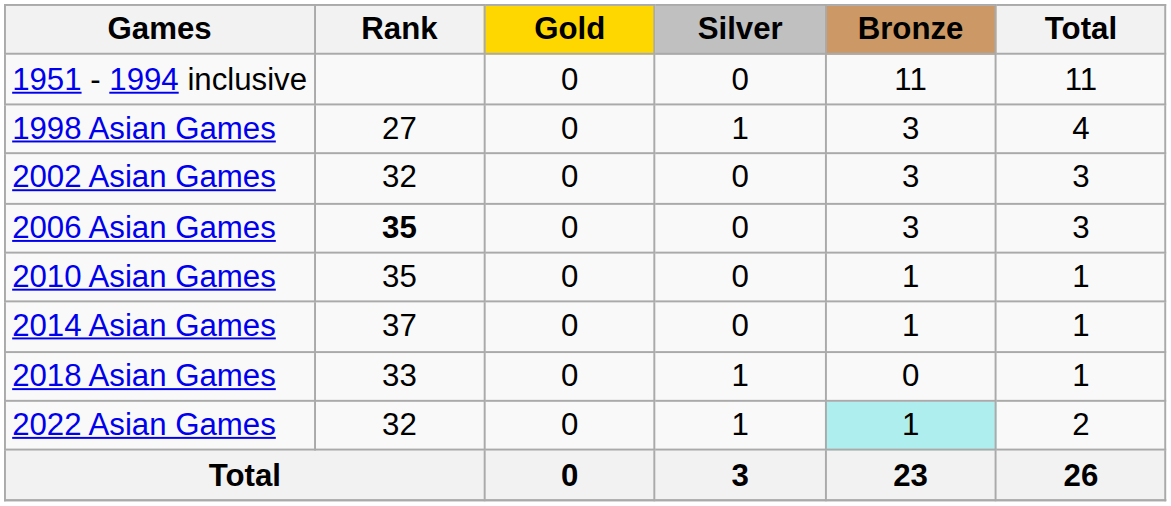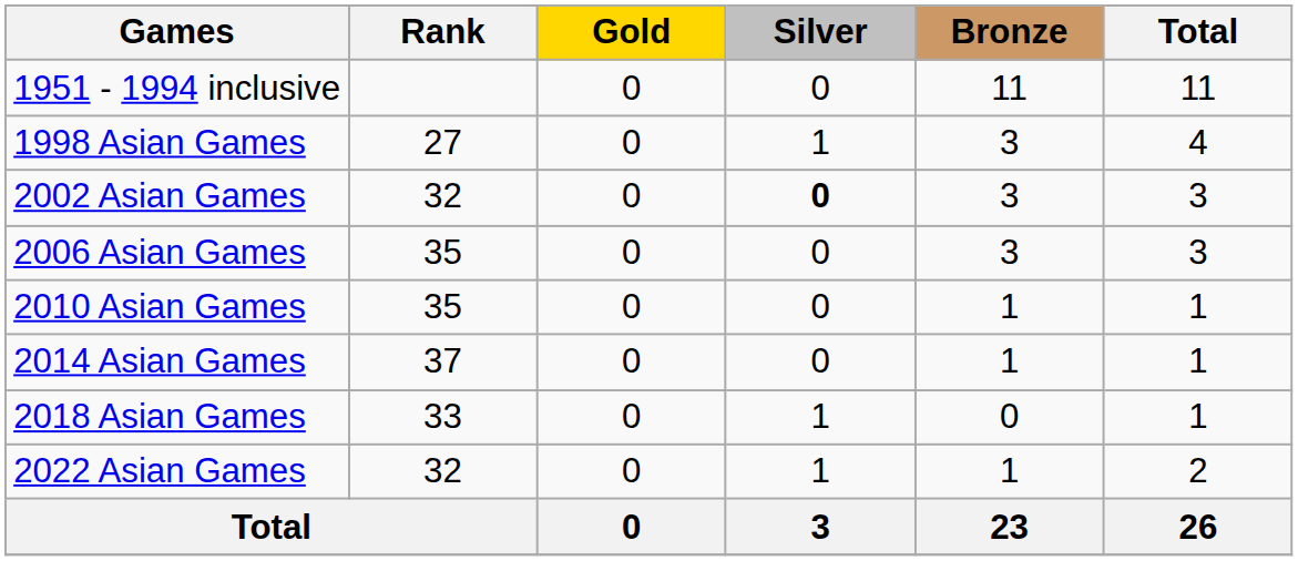2002 Asian Games | Silver: normal -> bold
2006 Asian Games | Rank: bold -> normal
2022 Asian Games | Bronze: paleturquoise background -> no background
